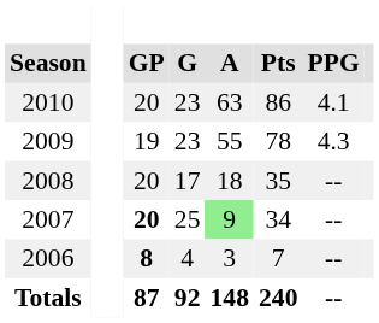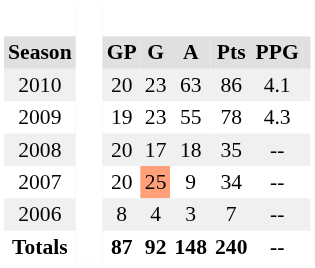2007 | GP: bold -> normal
2007 | G: no background -> lightsalmon background
2007 | A: lightgreen background -> no background
2006 | GP: bold -> normal
